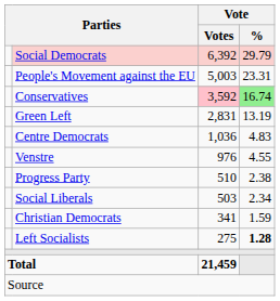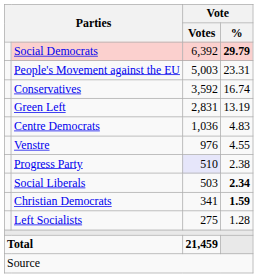Social Democrats | Vote / %: normal -> bold
Conservatives | Vote / Votes: pink background -> no background
Conservatives | Vote / %: lightgreen background -> no background
Progress Party | Vote / Votes: no background -> lavender background
Social Liberals | Vote / %: normal -> bold
Christian Democrats | Vote / %: normal -> bold
Left Socialists | Vote / %: bold -> normal
